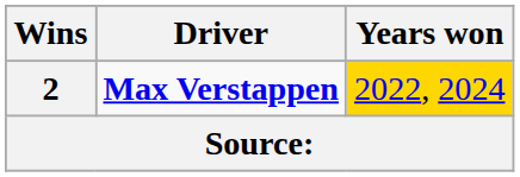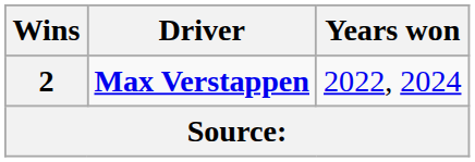2 | Years won: gold background -> no background
